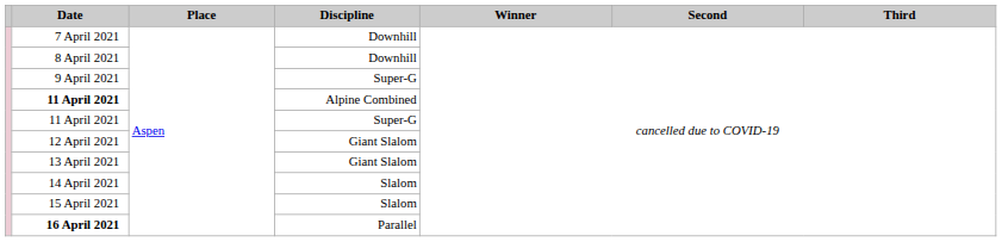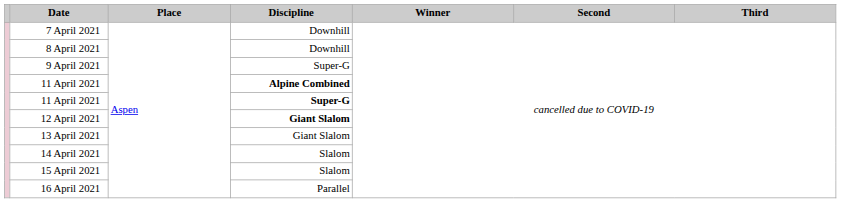11 April 2021 / Alpine Combined | Date: bold -> normal
11 April 2021 / Alpine Combined | Discipline: normal -> bold
11 April 2021 / Super-G | Discipline: normal -> bold
12 April 2021 | Discipline: normal -> bold
16 April 2021 | Date: bold -> normal
